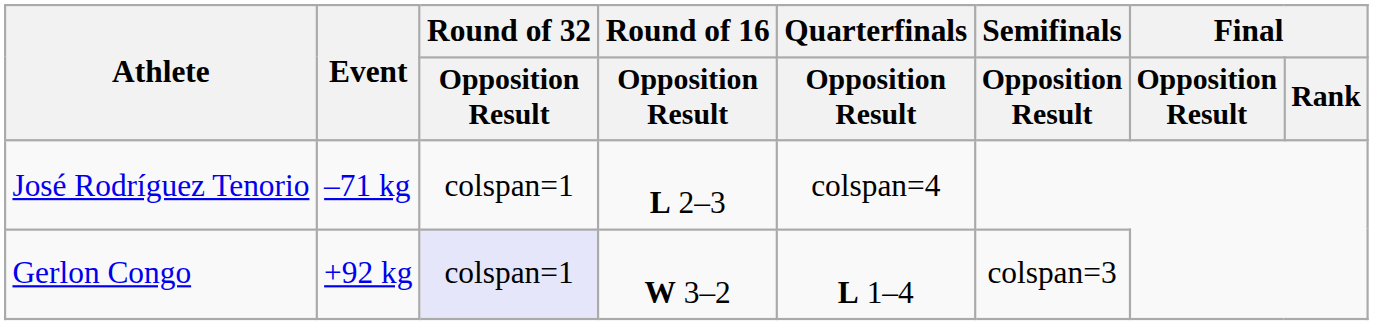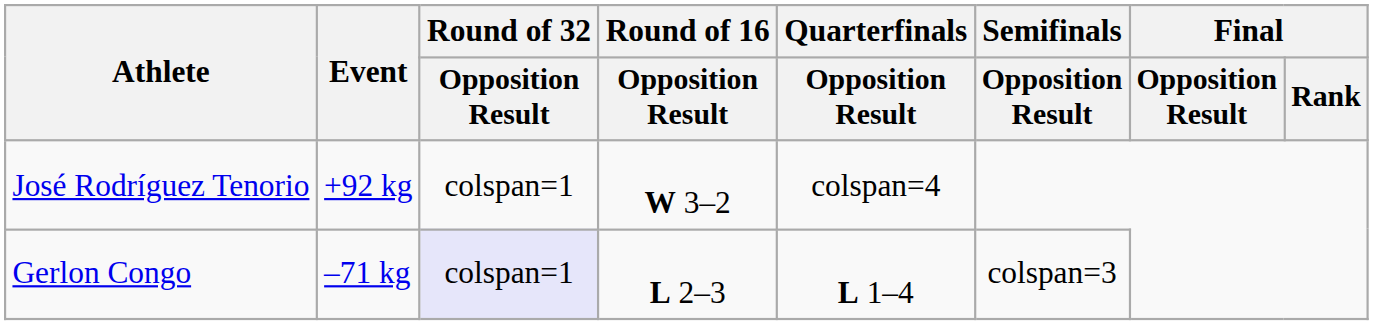José Rodríguez Tenorio | Event: –71 kg -> +92 kg
José Rodríguez Tenorio | Round of 16 / Opposition Result: L 2–3 -> W 3–2
Gerlon Congo | Event: +92 kg -> –71 kg
Gerlon Congo | Round of 16 / Opposition Result: W 3–2 -> L 2–3
